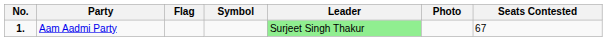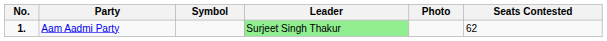- column: Flag
Aam Aadmi Party | Seats Contested: 67 -> 62
